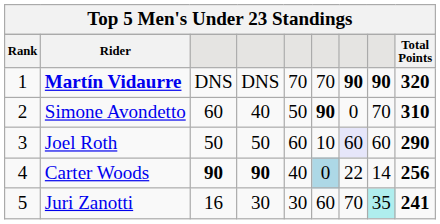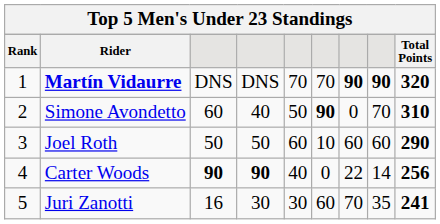Joel Roth | column 7: lavender background -> no background
Carter Woods | column 6: lightblue background -> no background
Juri Zanotti | column 8: paleturquoise background -> no background
